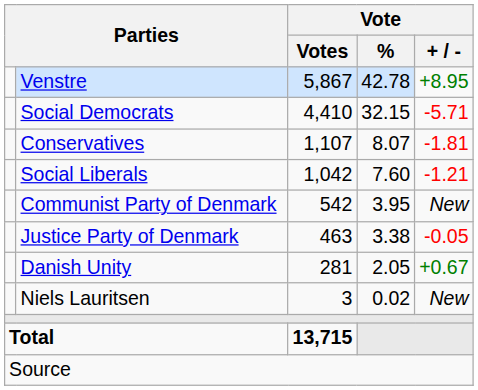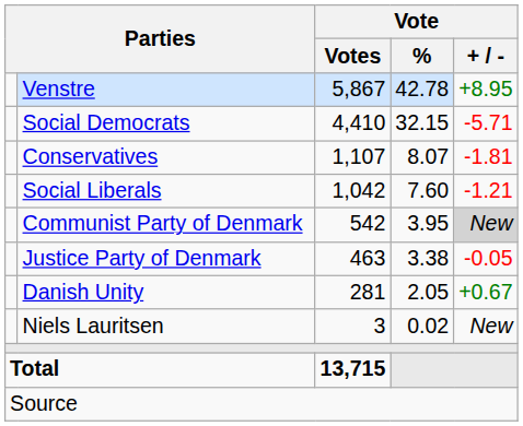Communist Party of Denmark | Vote / + / -: no background -> lightgrey background
